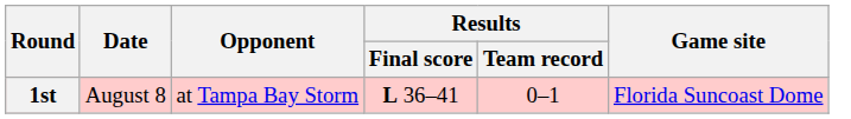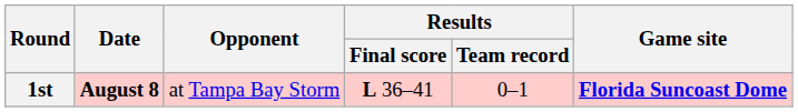1st | Date: normal -> bold
1st | Game site: normal -> bold
